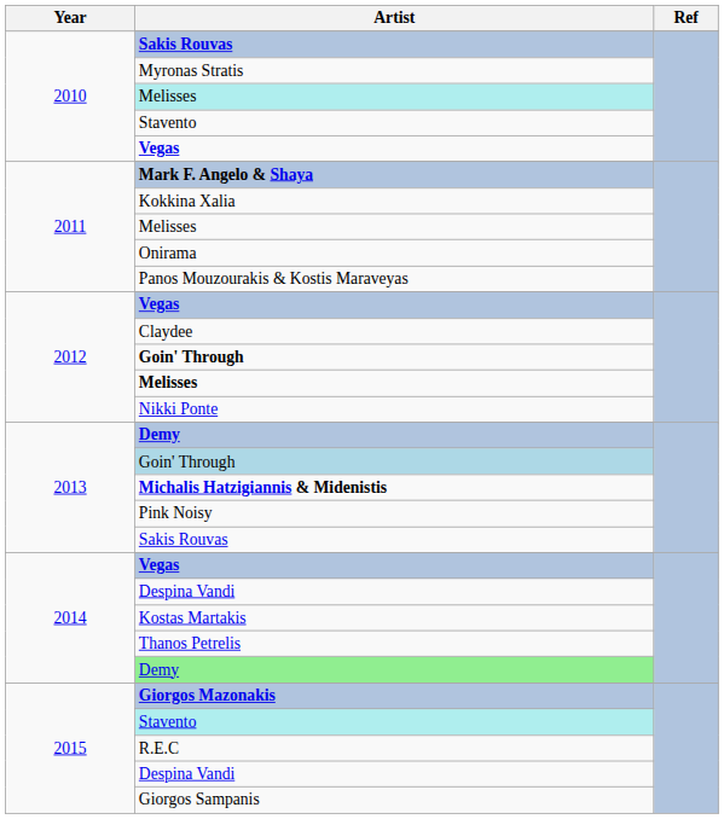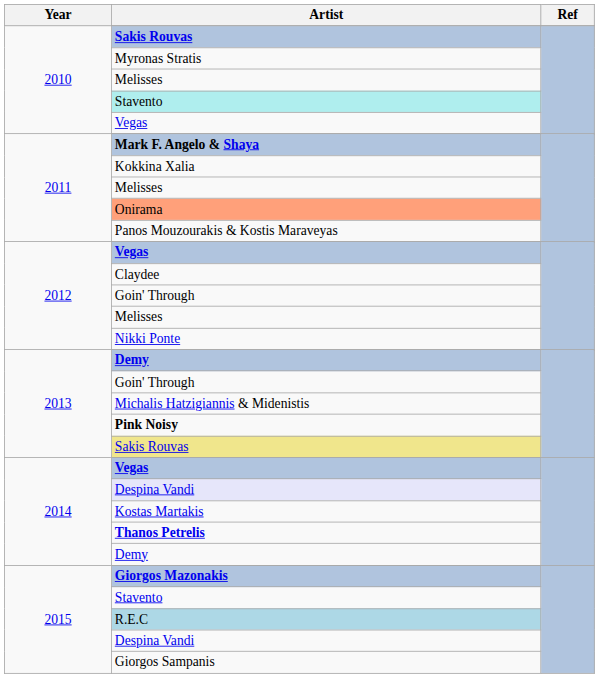2010 / Melisses | Artist: paleturquoise background -> no background
2010 / Stavento | Artist: no background -> paleturquoise background
2010 / Vegas | Artist: bold -> normal
Onirama | Artist: no background -> lightsalmon background
2012 / Goin' Through | Artist: bold -> normal
2012 / Melisses | Artist: bold -> normal
2013 / Goin' Through | Artist: lightblue background -> no background
Michalis Hatzigiannis & Midenistis | Artist: bold -> normal
Pink Noisy | Artist: normal -> bold
2013 / Sakis Rouvas | Artist: no background -> khaki background
2014 / Despina Vandi | Artist: no background -> lavender background
Thanos Petrelis | Artist: normal -> bold
2014 / Demy | Artist: lightgreen background -> no background
2015 / Stavento | Artist: paleturquoise background -> no background
R.E.C | Artist: no background -> lightblue background
